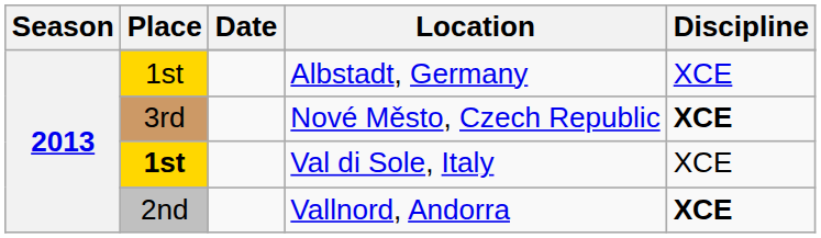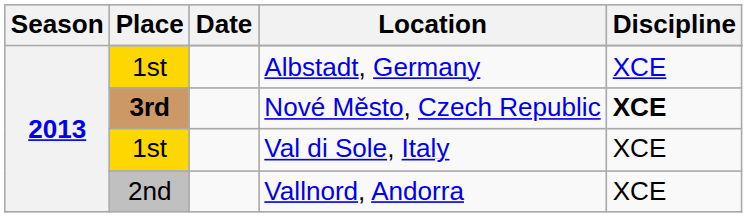Nové Město, Czech Republic | Place: normal -> bold
Val di Sole, Italy | Place: bold -> normal
Vallnord, Andorra | Discipline: bold -> normal
